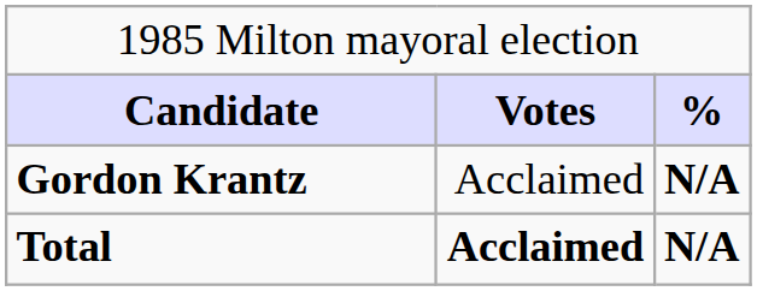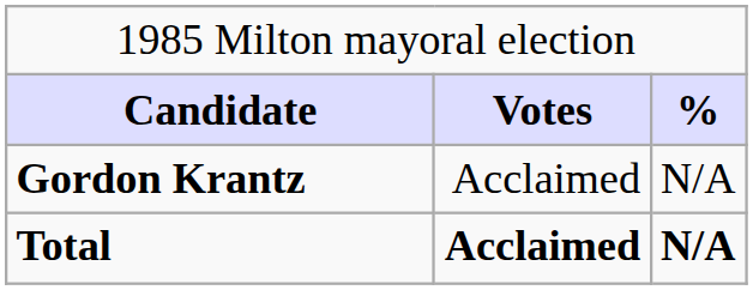Gordon Krantz | column 3: bold -> normal
